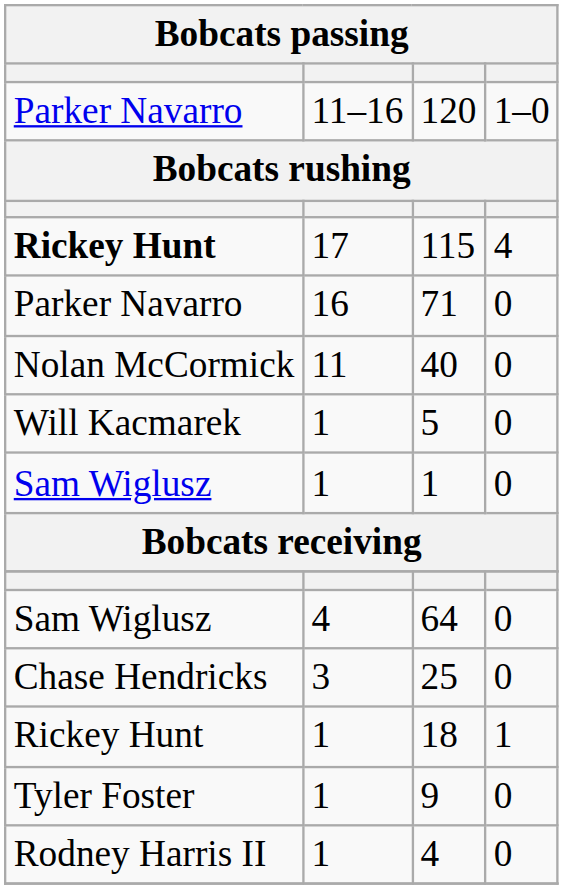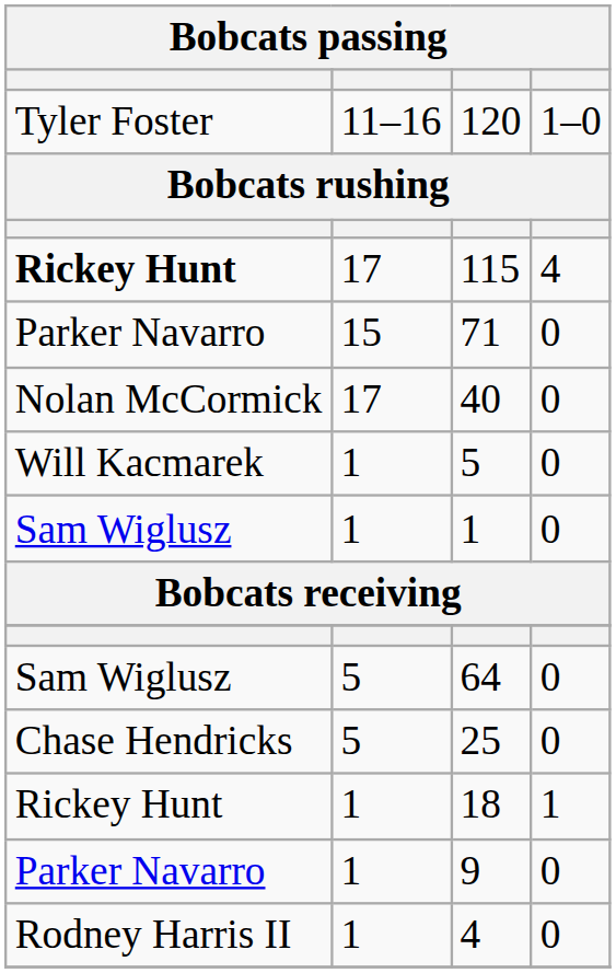120 | column 1: Parker Navarro -> Tyler Foster
71 | column 2: 16 -> 15
40 | column 2: 11 -> 17
64 | column 2: 4 -> 5
25 | column 2: 3 -> 5
9 | column 1: Tyler Foster -> Parker Navarro
